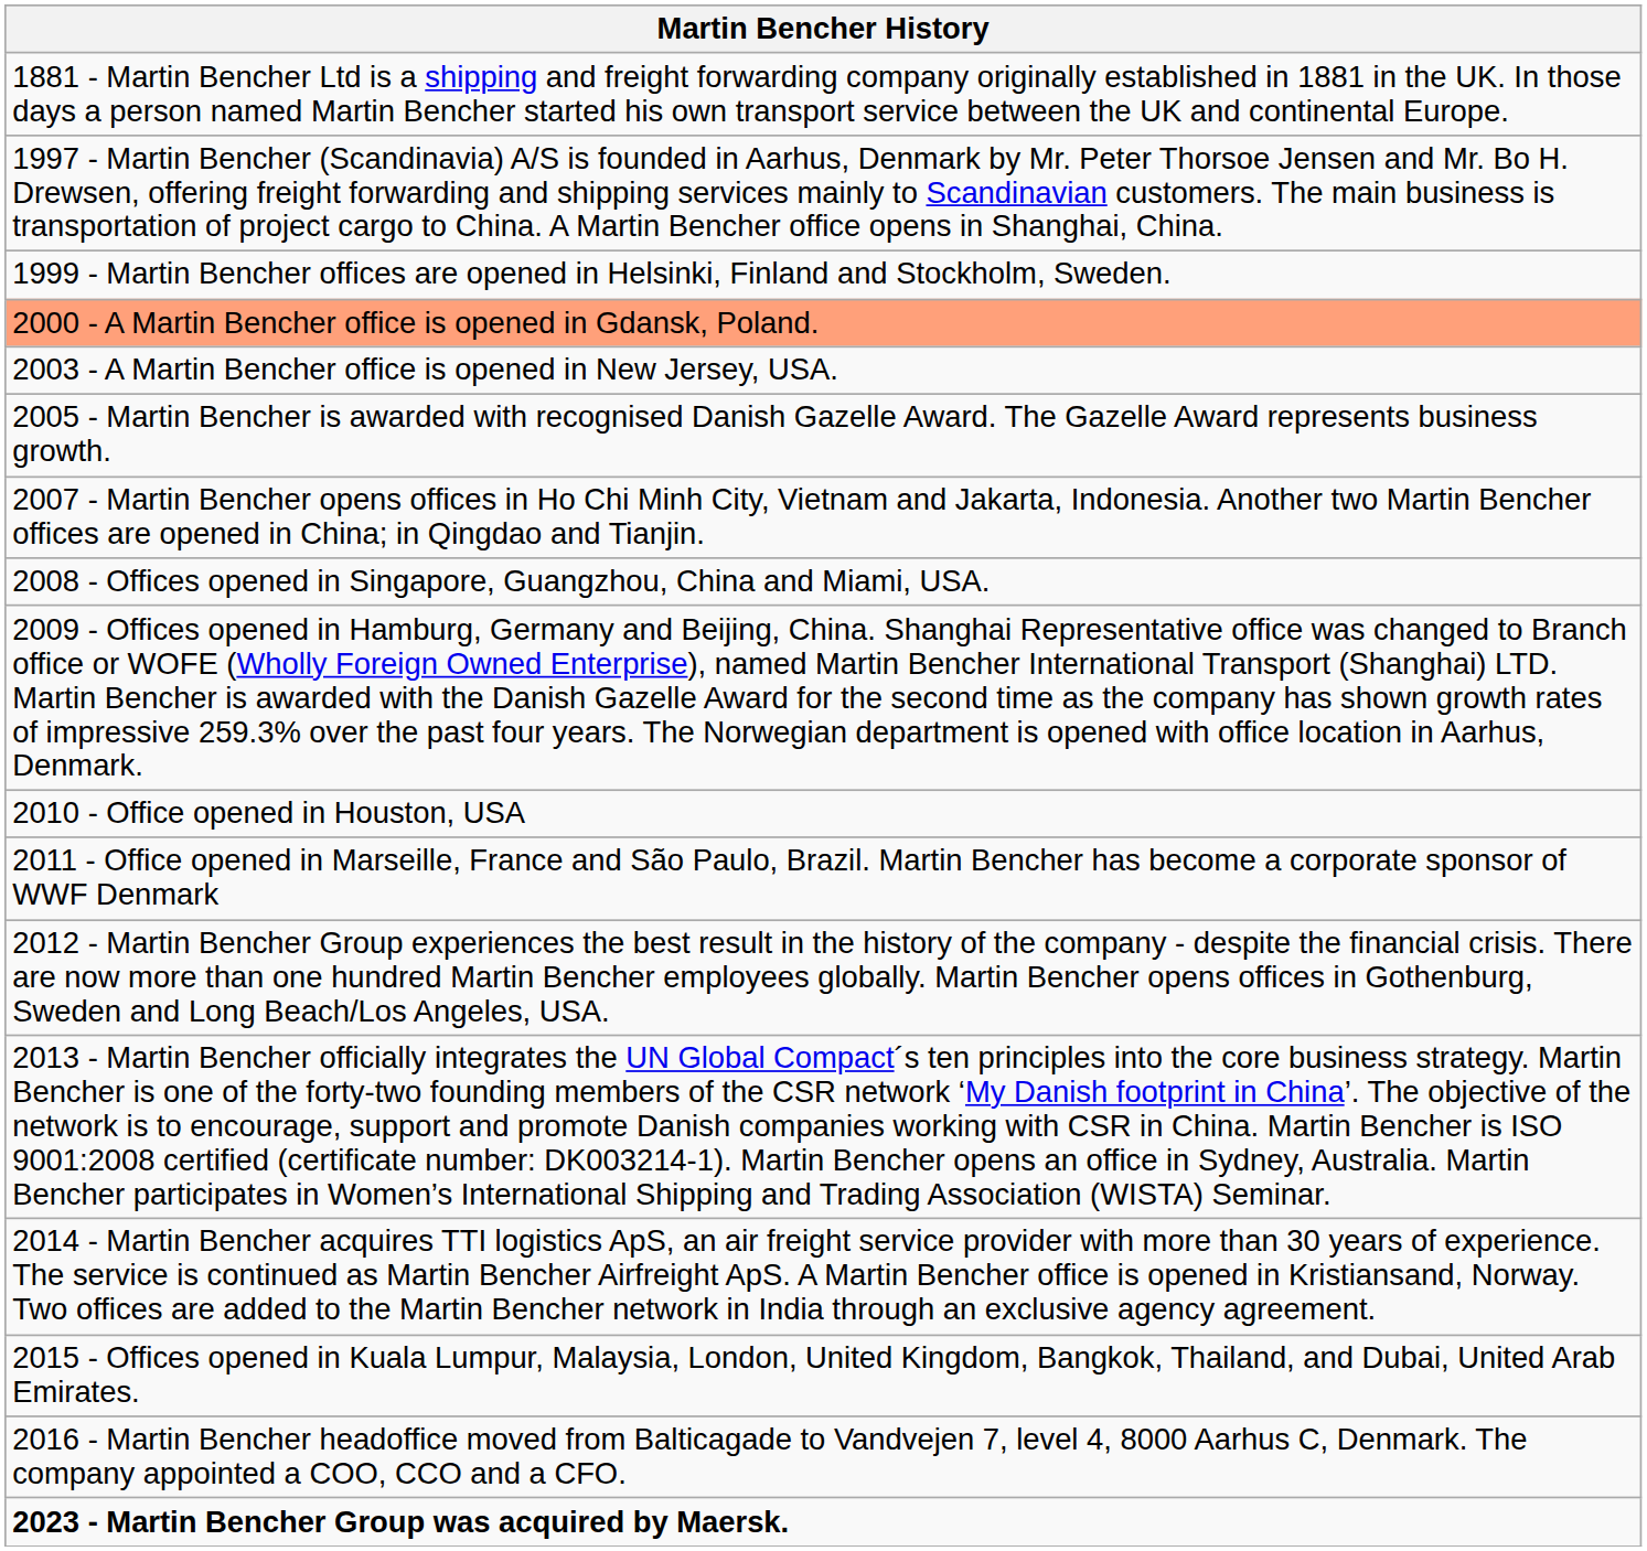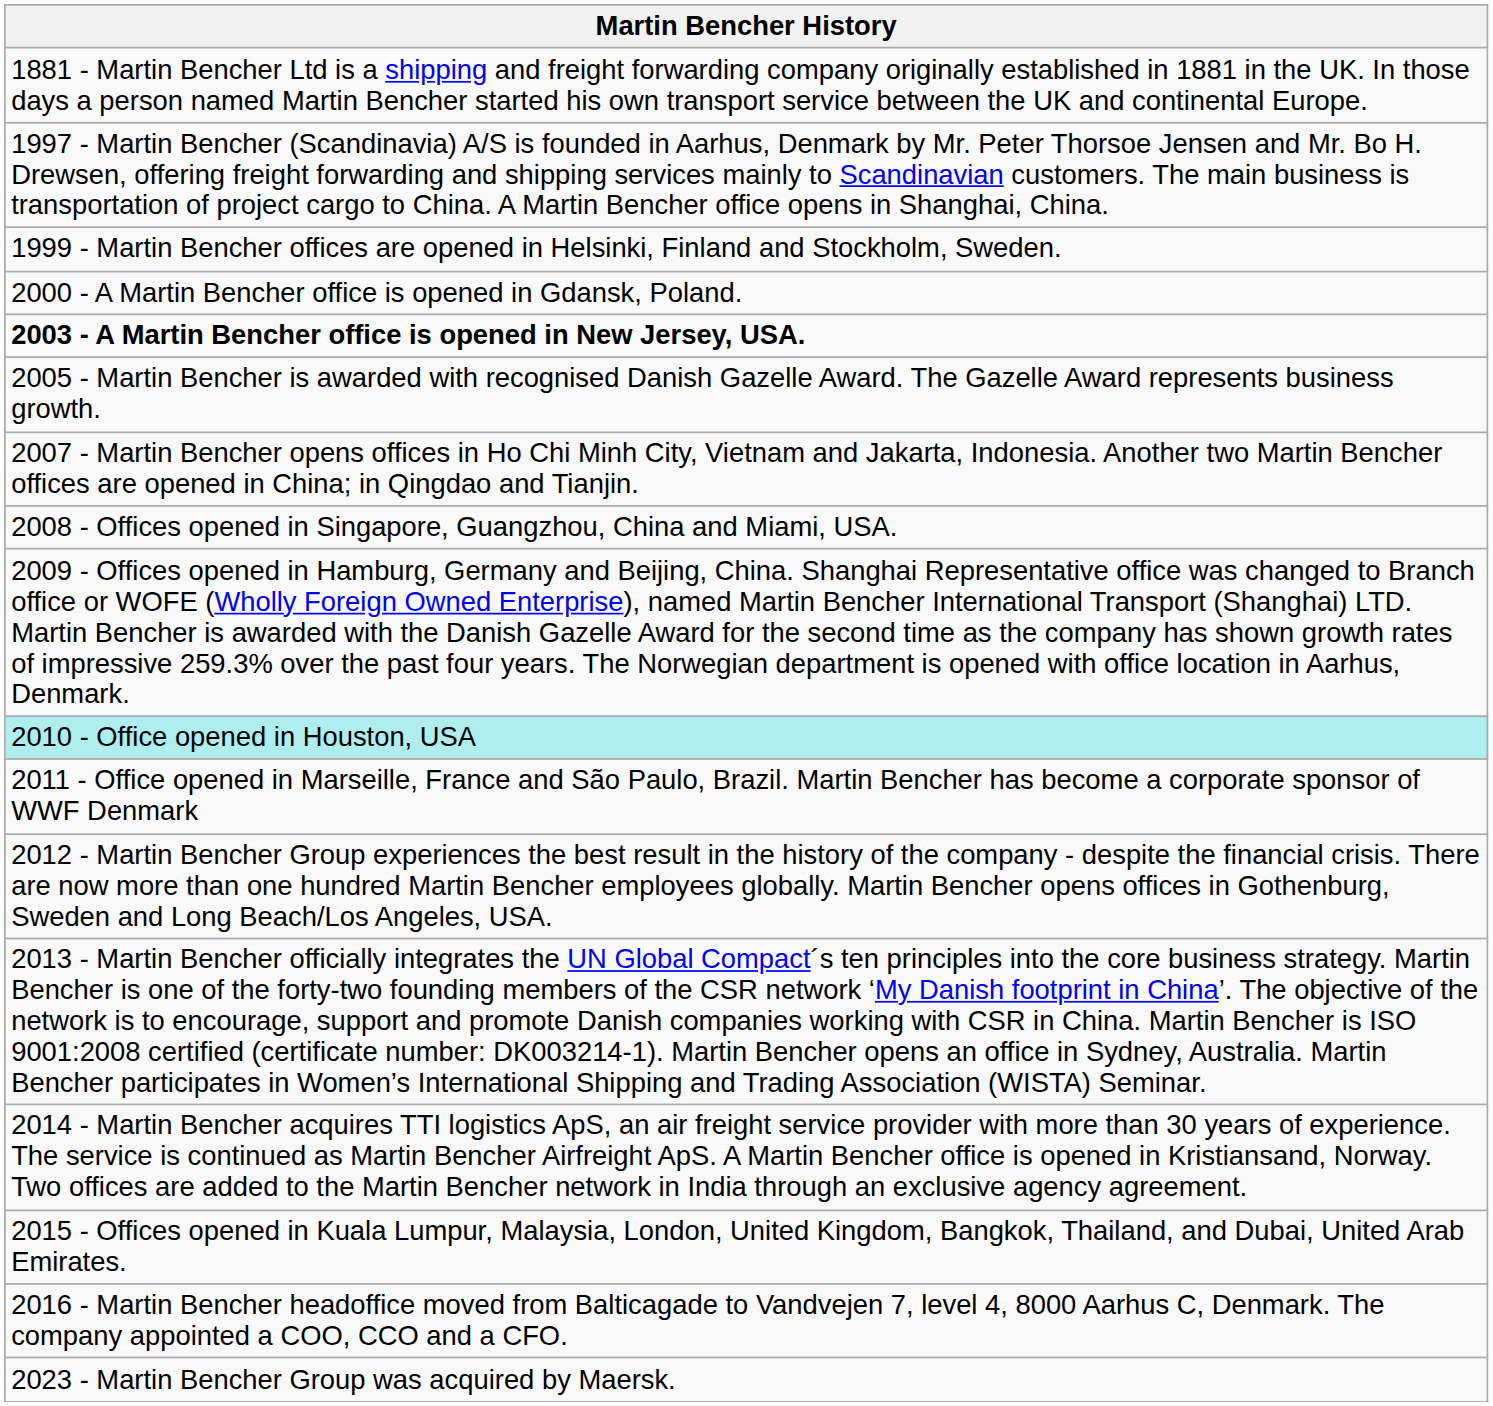row 5 | column 1: lightsalmon background -> no background
row 6 | column 1: normal -> bold
row 11 | column 1: no background -> paleturquoise background
row 18 | column 1: bold -> normal
